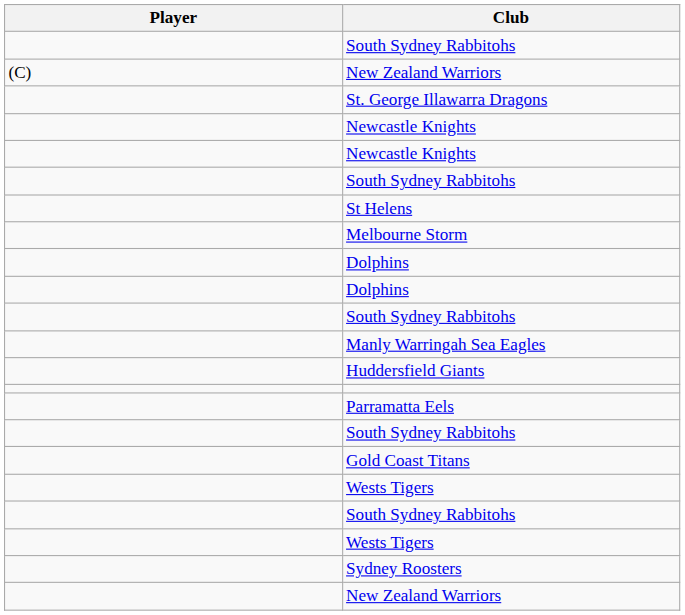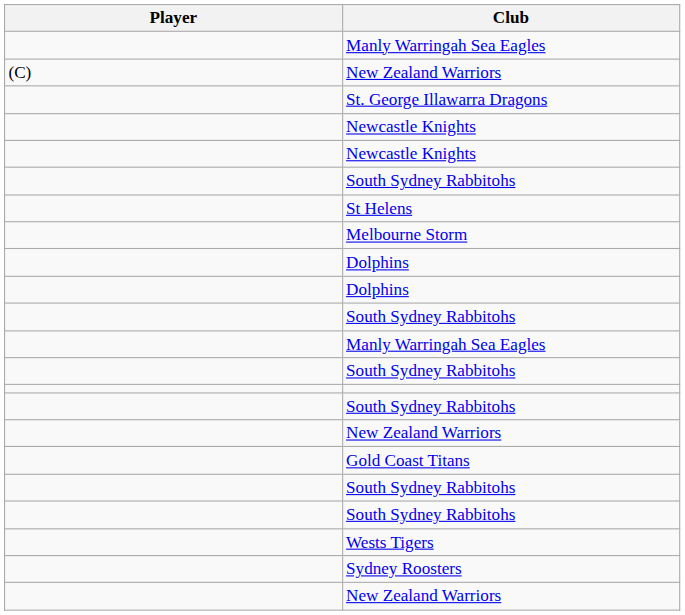row 2 | Club: South Sydney Rabbitohs -> Manly Warringah Sea Eagles
row 14 | Club: Huddersfield Giants -> South Sydney Rabbitohs
row 16 | Club: Parramatta Eels -> South Sydney Rabbitohs
row 17 | Club: South Sydney Rabbitohs -> New Zealand Warriors
row 19 | Club: Wests Tigers -> South Sydney Rabbitohs
